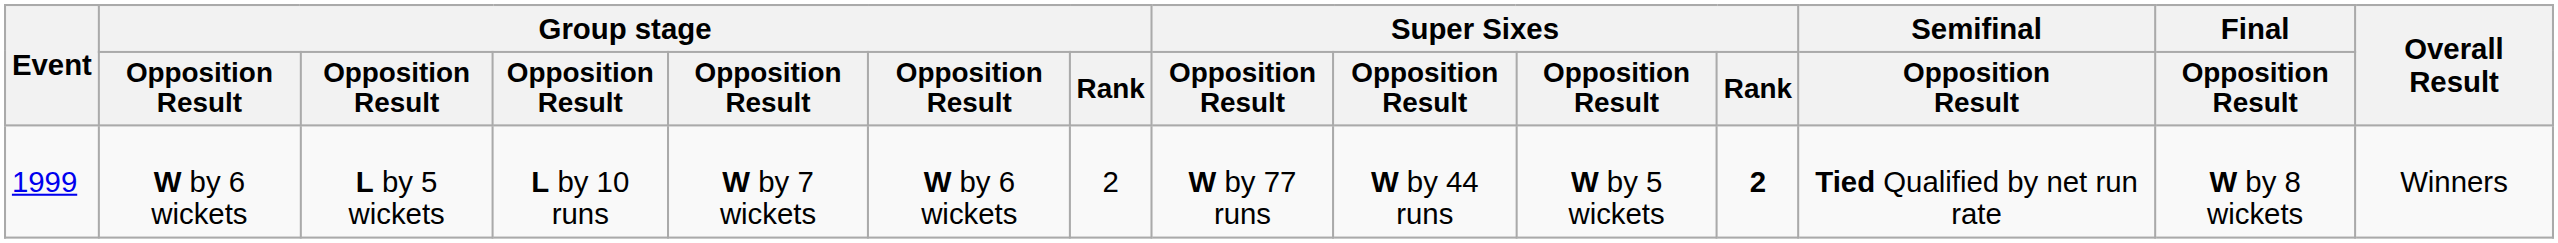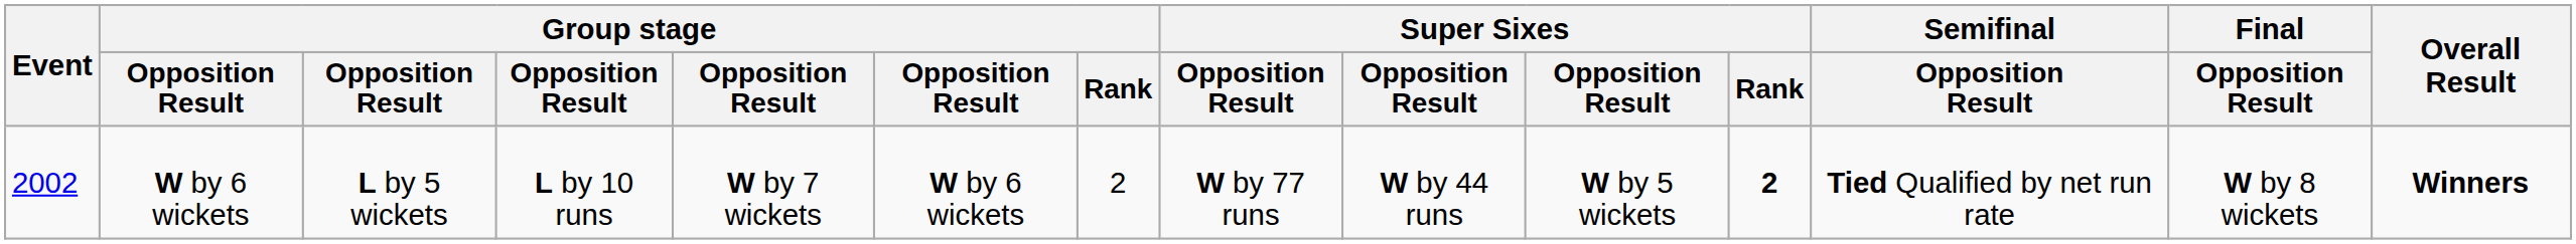row 3 | Event: 1999 -> 2002
row 3 | Overall Result: normal -> bold
